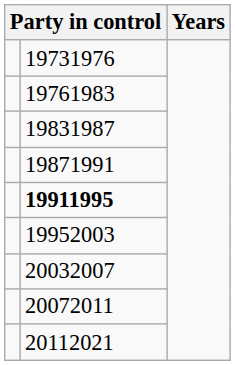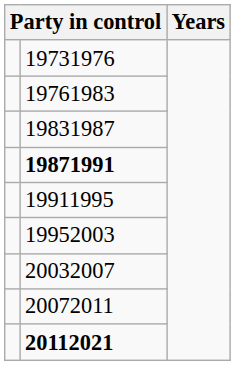19871991 | column 2: normal -> bold
19911995 | column 2: bold -> normal
20112021 | column 2: normal -> bold
